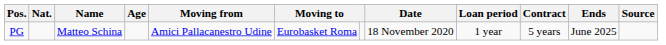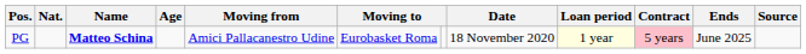PG | Name: normal -> bold
PG | Loan period: no background -> lightyellow background
PG | Contract: no background -> pink background
